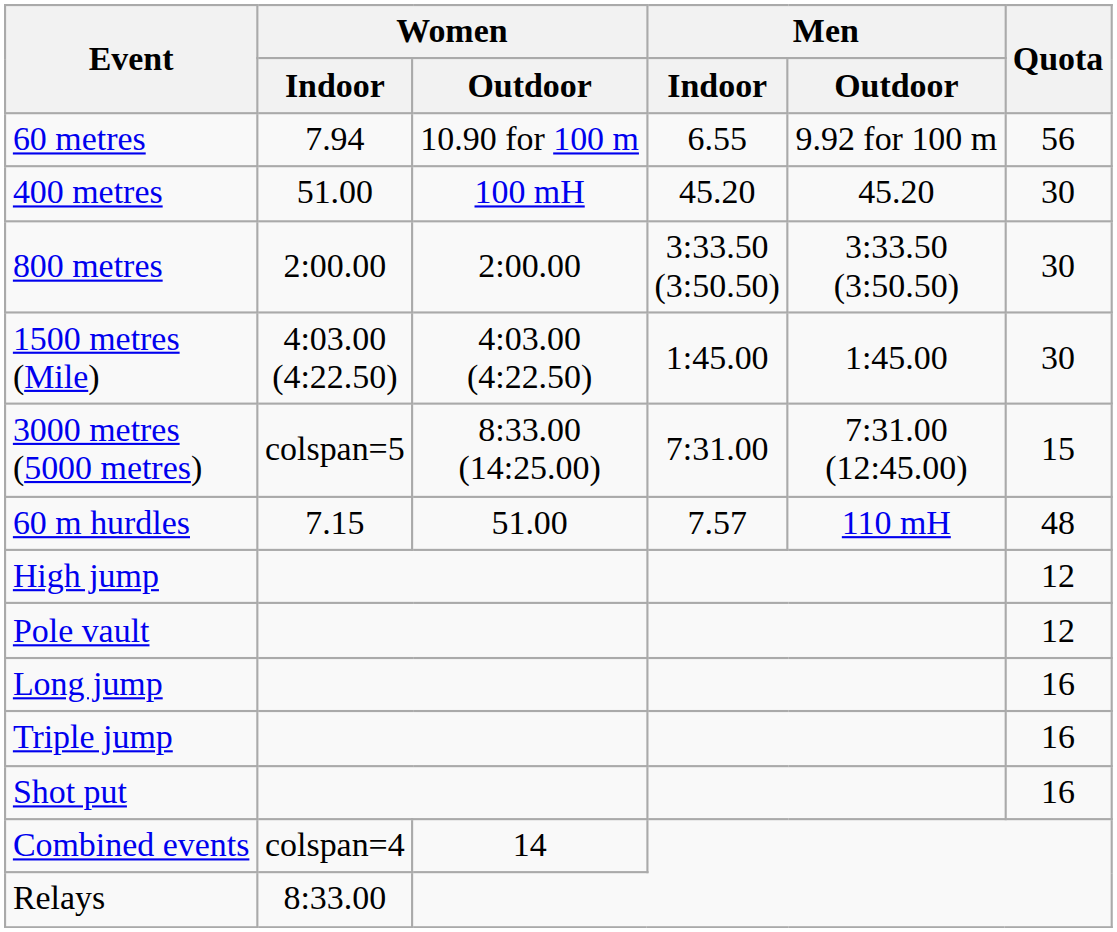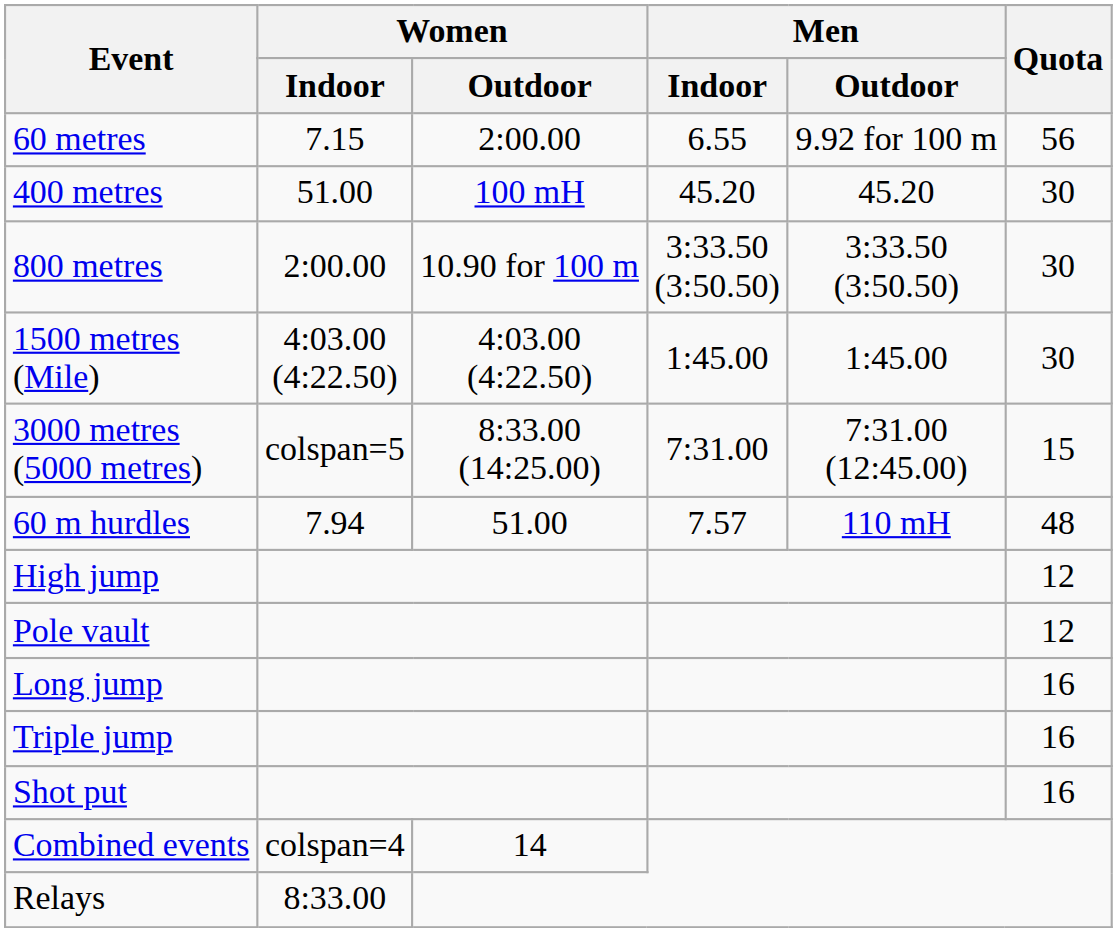60 metres | Women / Indoor: 7.94 -> 7.15
60 metres | Women / Outdoor: 10.90 for 100 m -> 2:00.00
800 metres | Women / Outdoor: 2:00.00 -> 10.90 for 100 m
60 m hurdles | Women / Indoor: 7.15 -> 7.94
